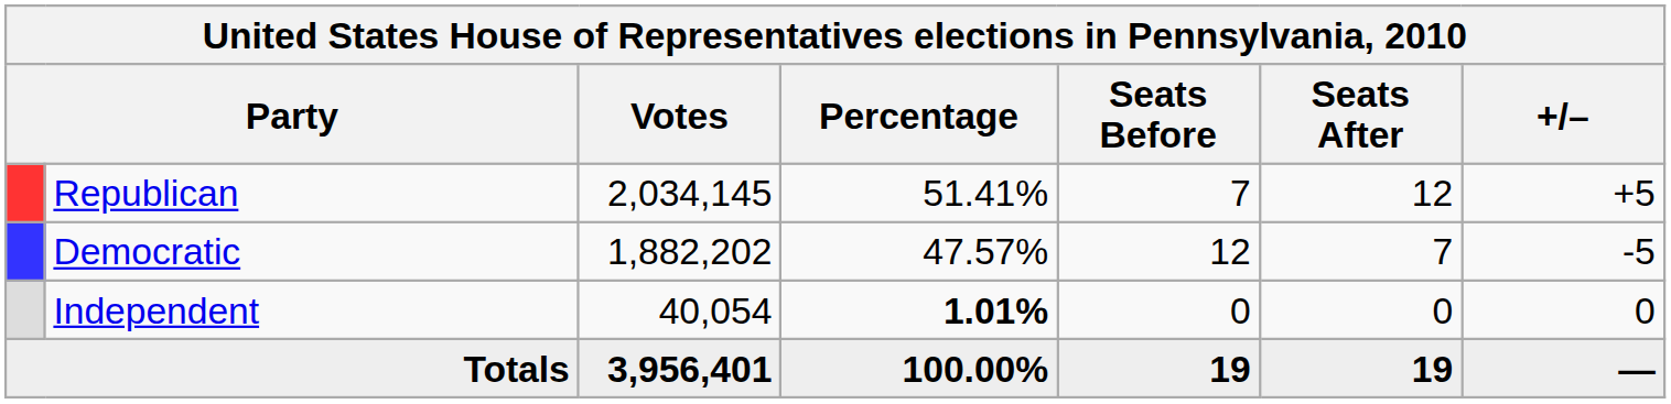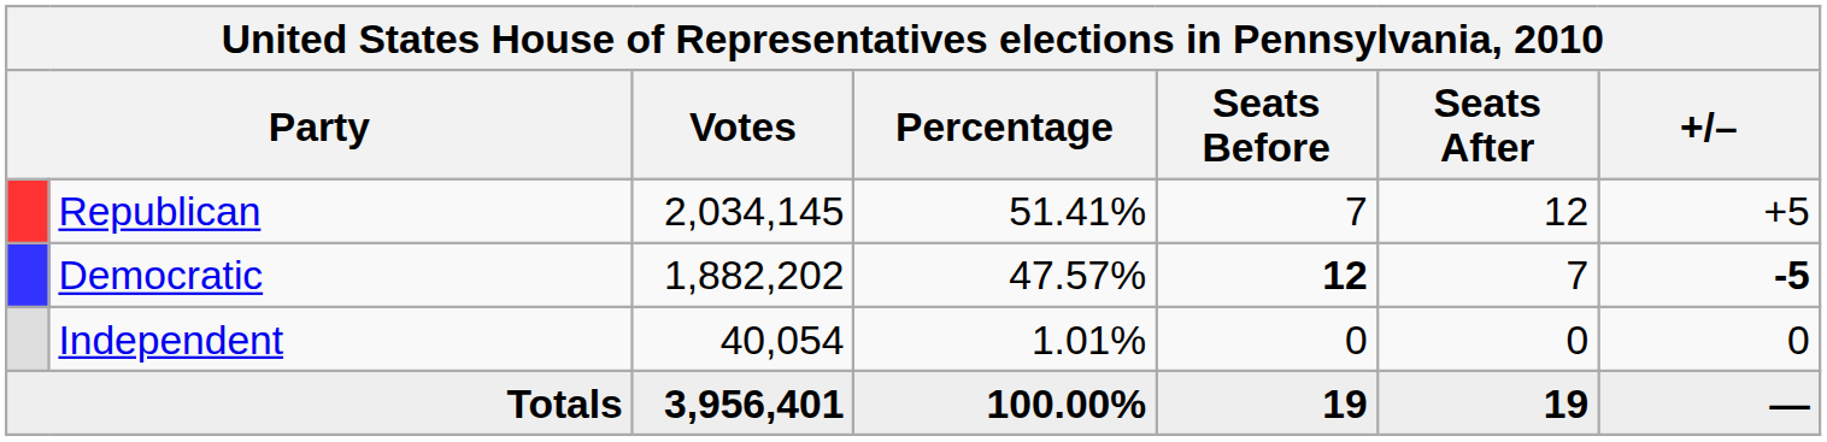Democratic | Seats Before: normal -> bold
Democratic | +/–: normal -> bold
Independent | Percentage: bold -> normal
